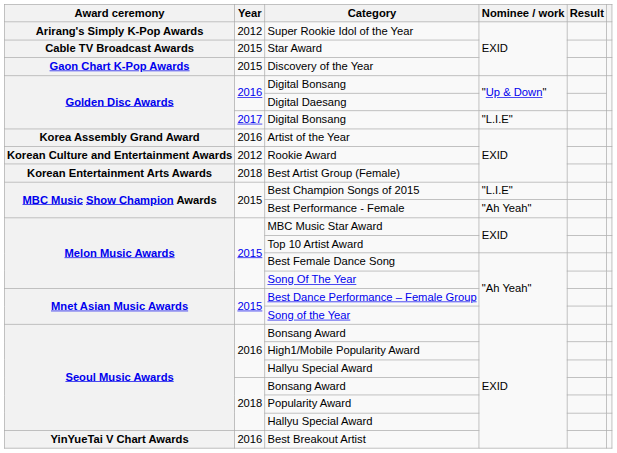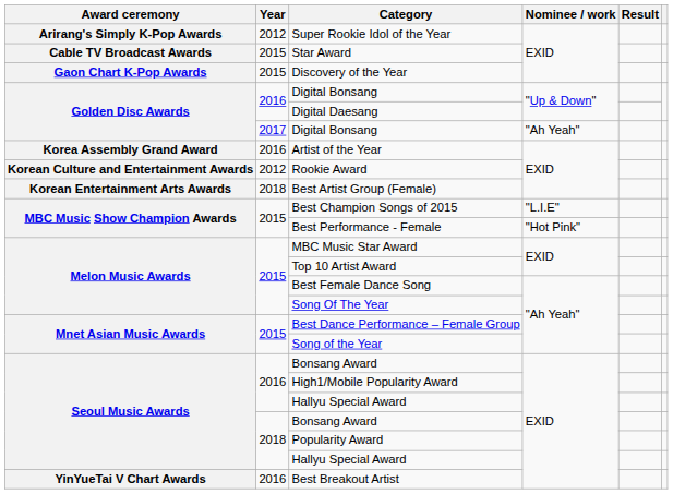2017 / Digital Bonsang | Nominee / work: "L.I.E" -> "Ah Yeah"
Best Performance - Female | Nominee / work: "Ah Yeah" -> "Hot Pink"
